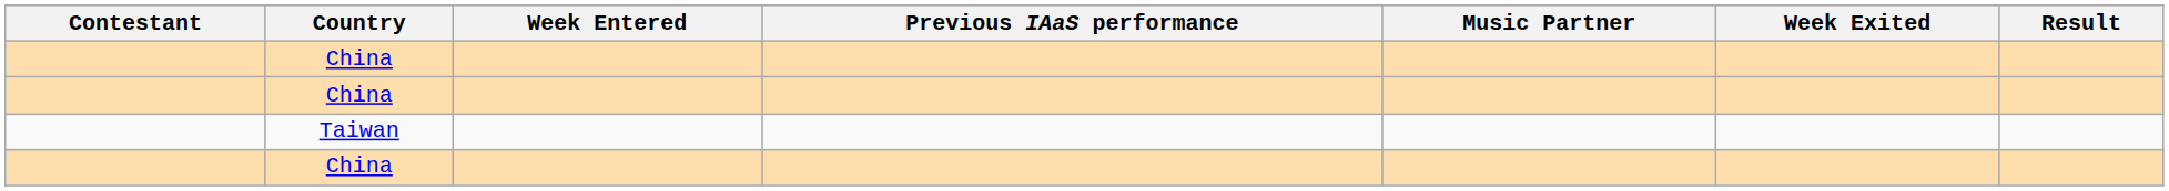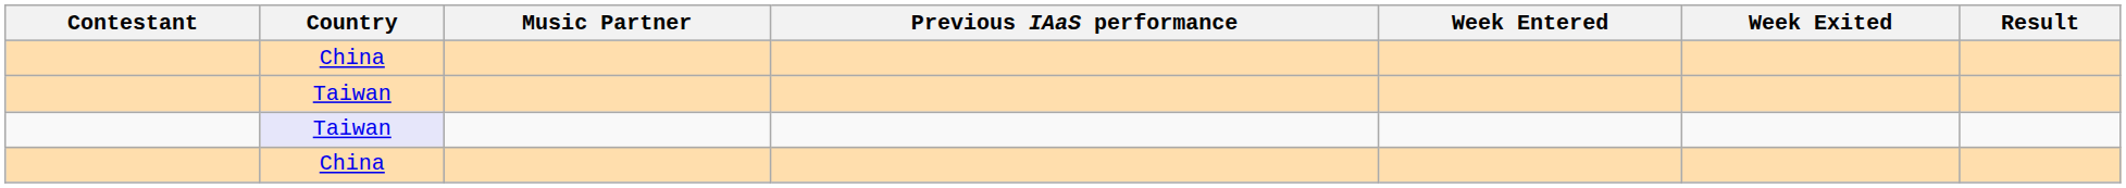columns swapped: Music Partner <-> Week Entered
row 3 | Country: China -> Taiwan
row 4 | Country: no background -> lavender background
